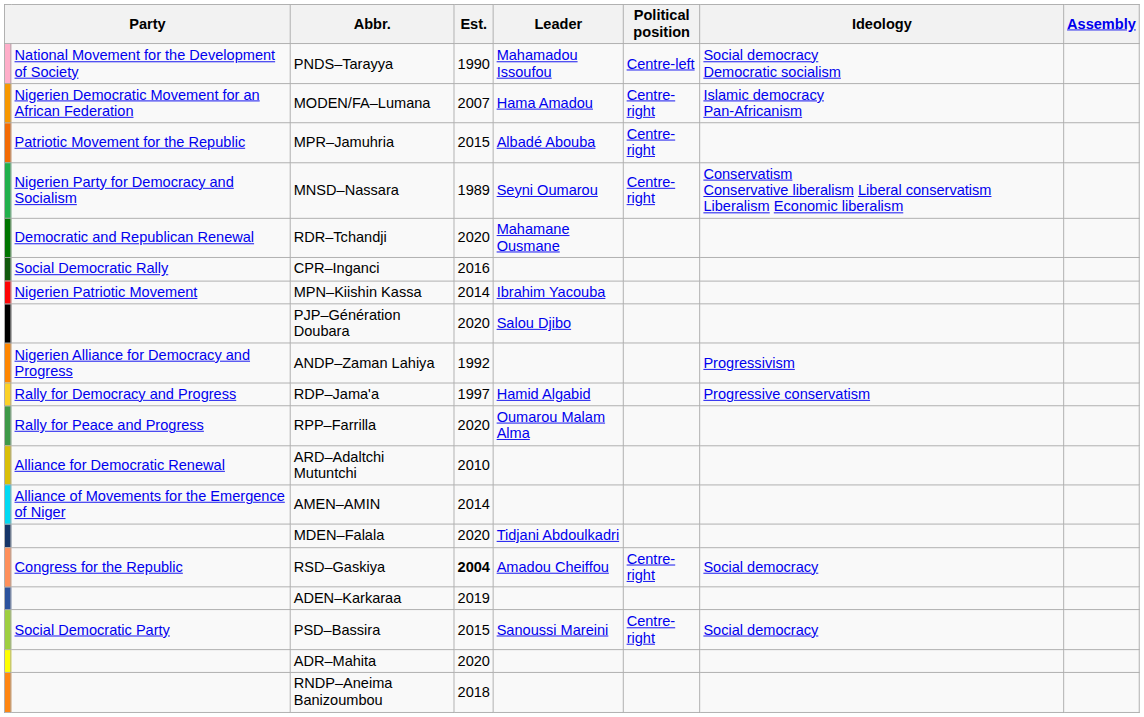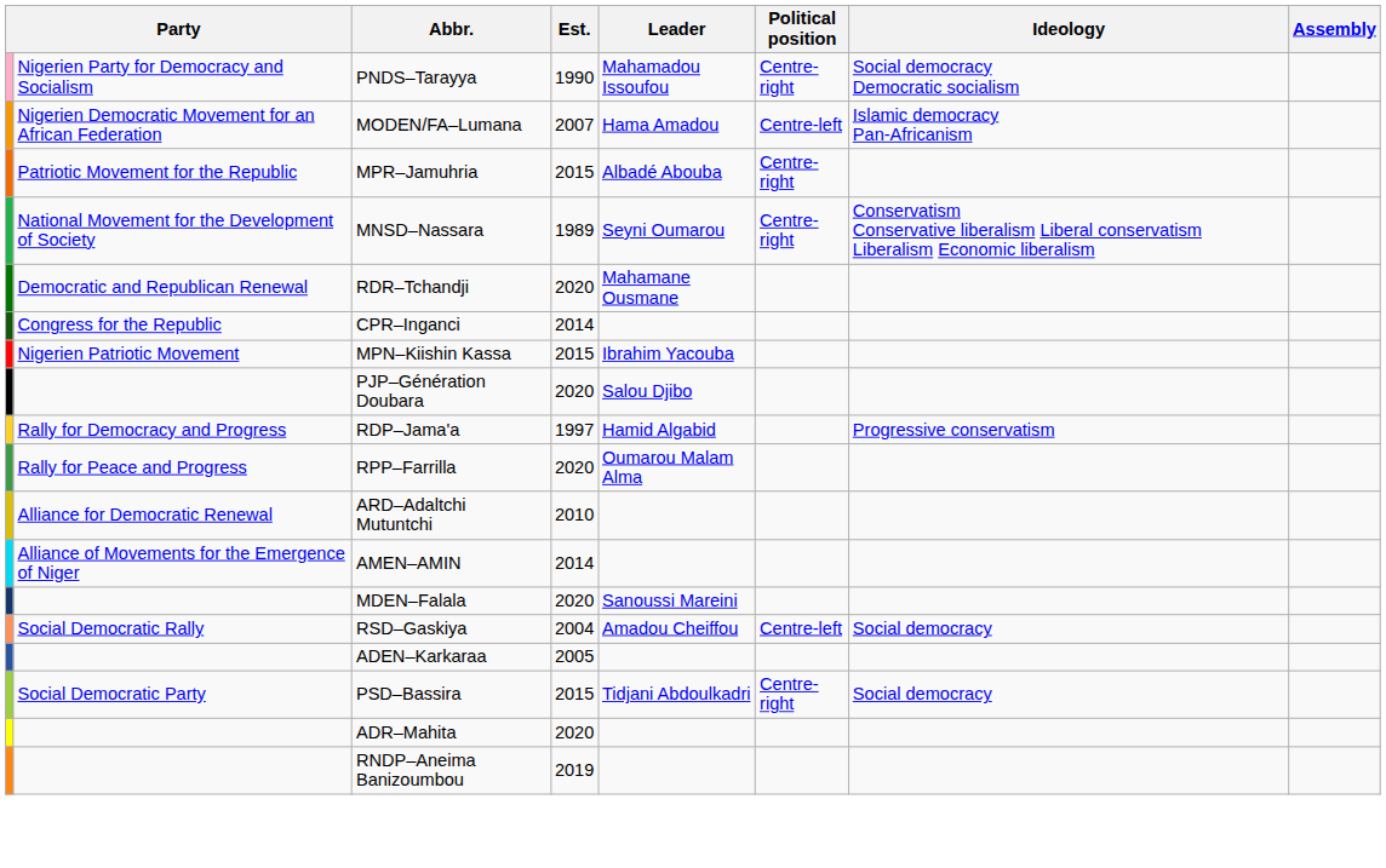PNDS–Tarayya | column 2: National Movement for the Development of Society -> Nigerien Party for Democracy and Socialism
PNDS–Tarayya | Political position: Centre-left -> Centre-right
MODEN/FA–Lumana | Political position: Centre-right -> Centre-left
MNSD–Nassara | column 2: Nigerien Party for Democracy and Socialism -> National Movement for the Development of Society
CPR–Inganci | column 2: Social Democratic Rally -> Congress for the Republic
CPR–Inganci | Est.: 2016 -> 2014
MPN–Kiishin Kassa | Est.: 2014 -> 2015
- row: Nigerien Alliance for Democracy and Progress | ANDP–Zaman Lahiya | 1992 | Progressivism
MDEN–Falala | Leader: Tidjani Abdoulkadri -> Sanoussi Mareini
RSD–Gaskiya | column 2: Congress for the Republic -> Social Democratic Rally
RSD–Gaskiya | Est.: bold -> normal
RSD–Gaskiya | Political position: Centre-right -> Centre-left
ADEN–Karkaraa | Est.: 2019 -> 2005
PSD–Bassira | Leader: Sanoussi Mareini -> Tidjani Abdoulkadri
RNDP–Aneima Banizoumbou | Est.: 2018 -> 2019
